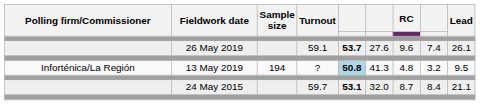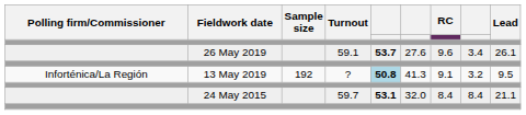26 May 2019 | column 8: 7.4 -> 3.4
13 May 2019 | Sample size: 194 -> 192
13 May 2019 | RC: 4.8 -> 9.1
24 May 2015 | RC: 8.7 -> 8.4
